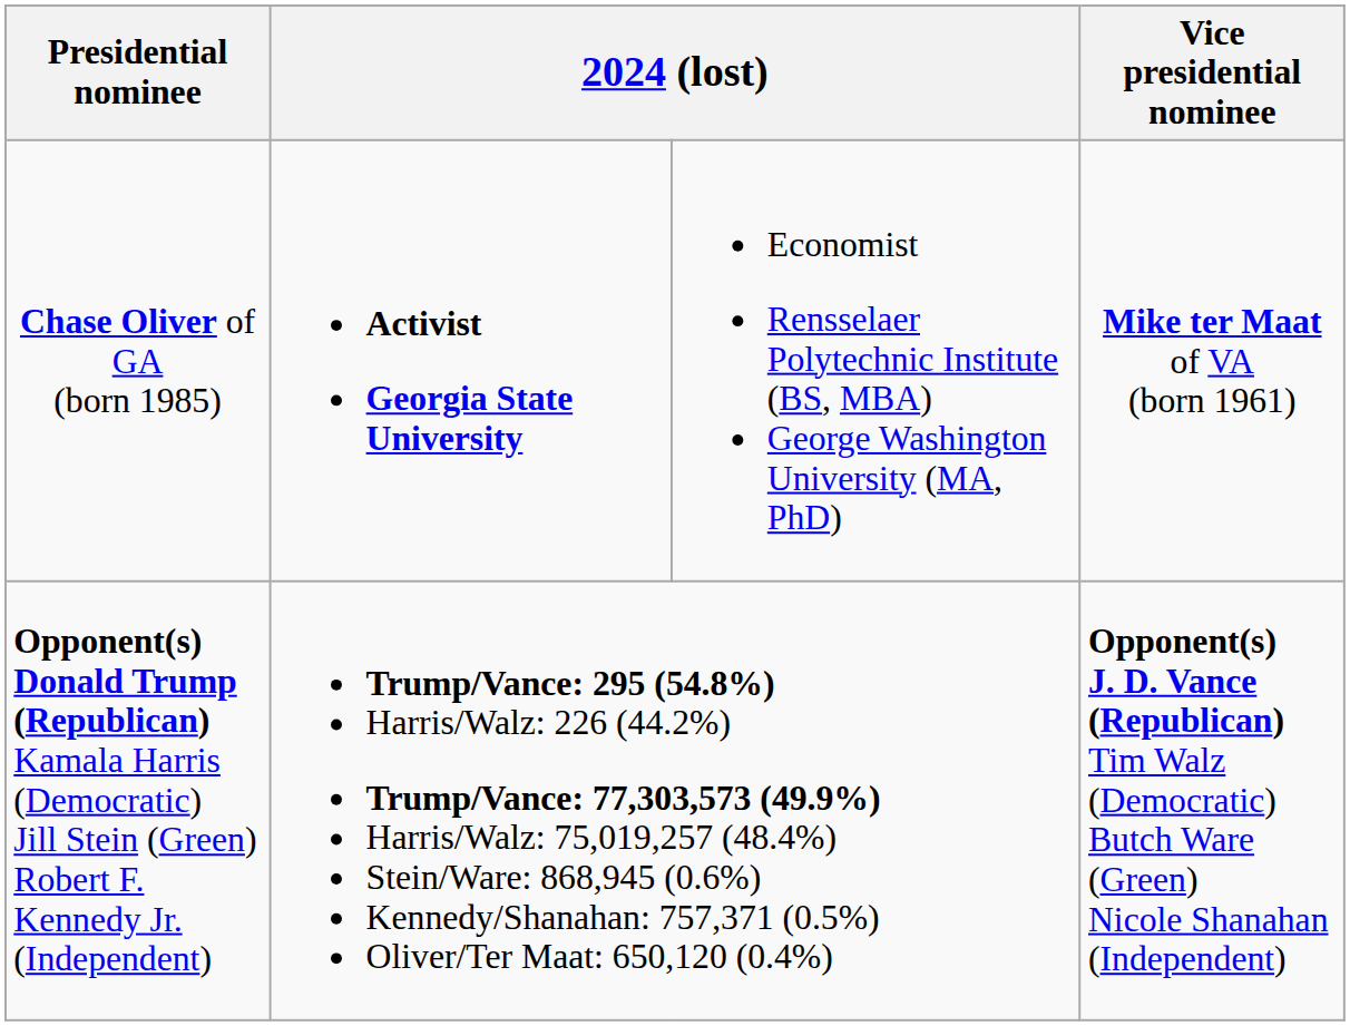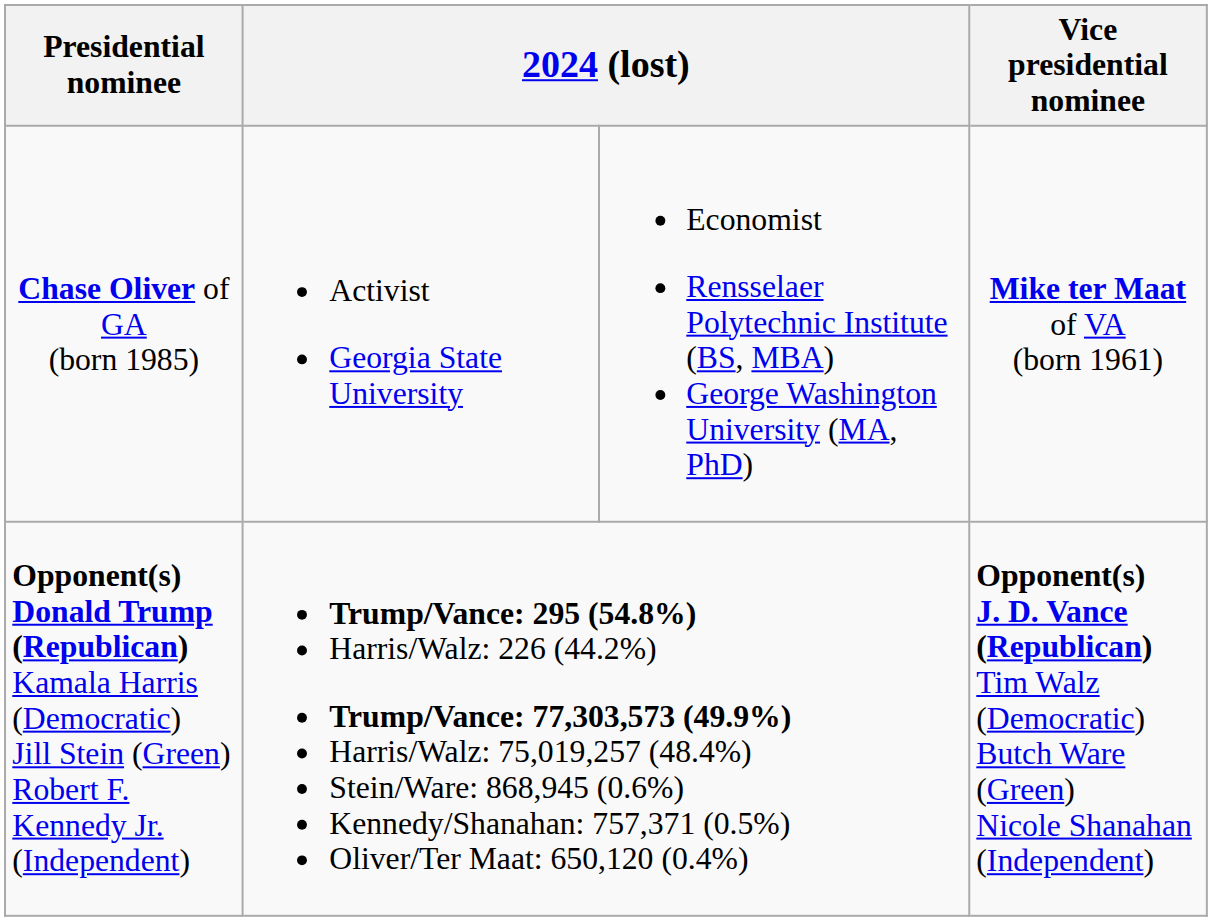Chase Oliver of GA (born 1985) | column 2: bold -> normal
